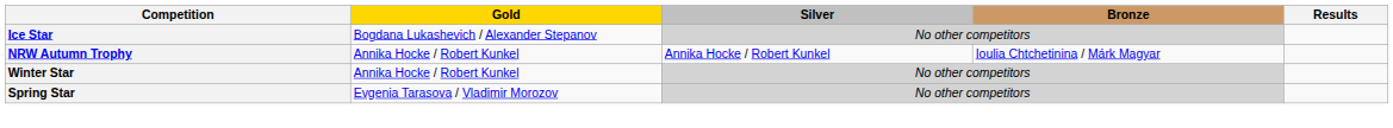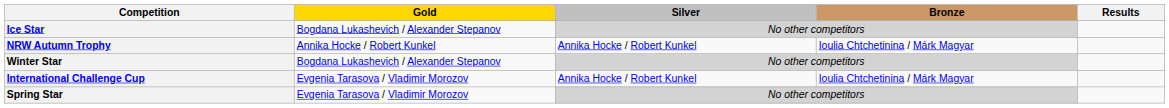Winter Star | Gold: Annika Hocke / Robert Kunkel -> Bogdana Lukashevich / Alexander Stepanov
+ row: International Challenge Cup | Evgenia Tarasova / Vladimir Morozov | Annika Hocke / Robert Kunkel | Ioulia Chtchetinina / Márk Magyar
